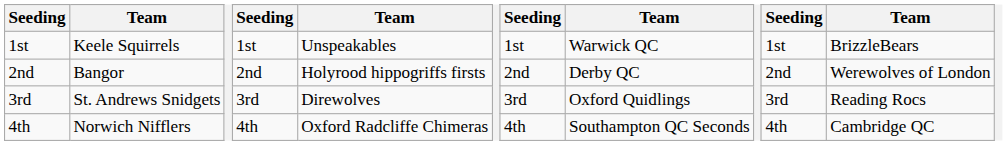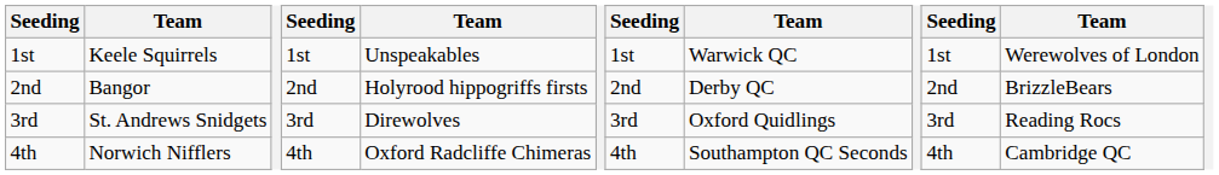row 2 | column 11: BrizzleBears -> Werewolves of London
row 3 | column 11: Werewolves of London -> BrizzleBears
